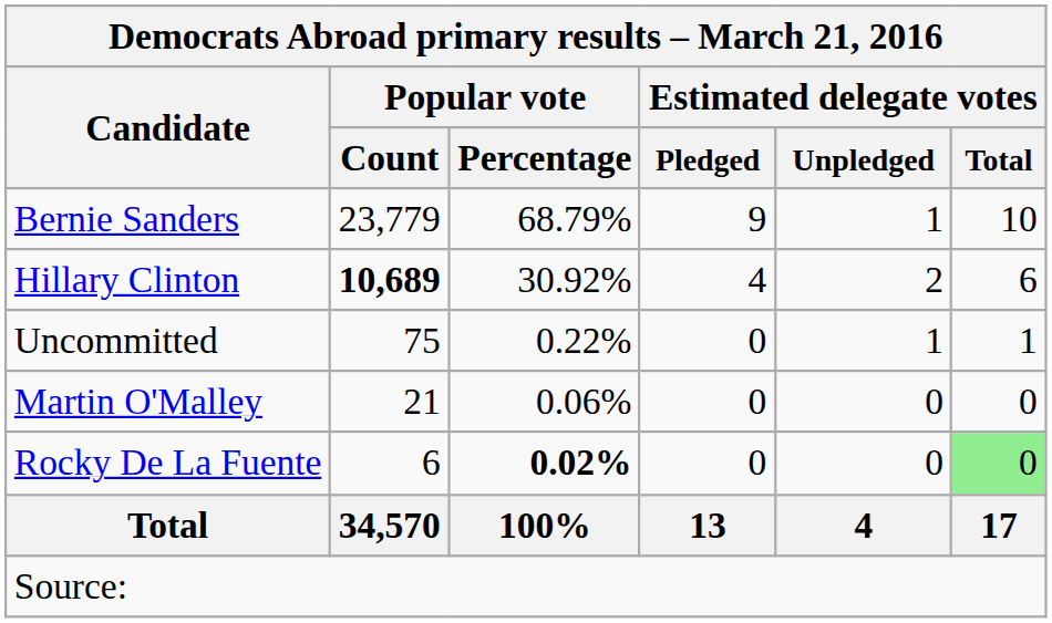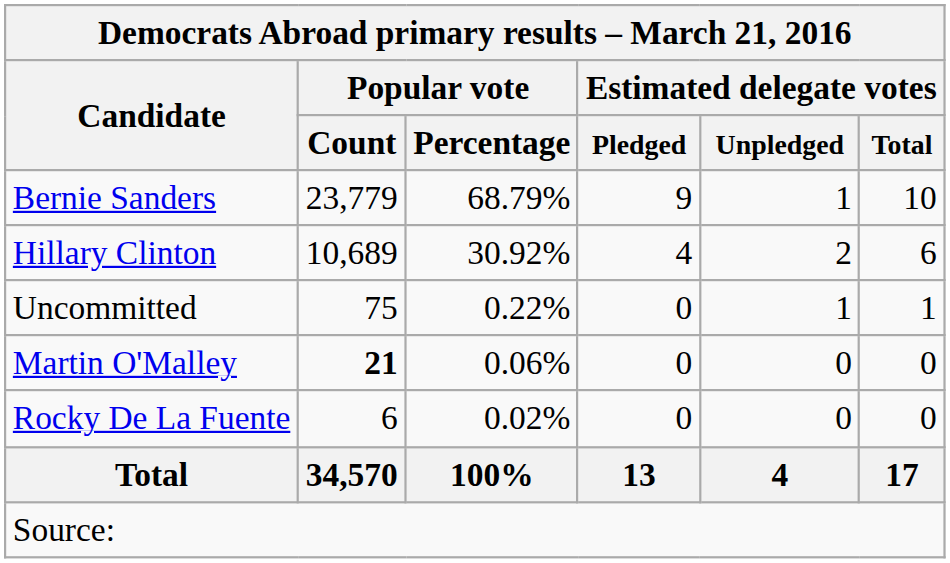Hillary Clinton | Popular vote / Count: bold -> normal
Martin O'Malley | Popular vote / Count: normal -> bold
Rocky De La Fuente | Popular vote / Percentage: bold -> normal
Rocky De La Fuente | Estimated delegate votes / Total: lightgreen background -> no background
